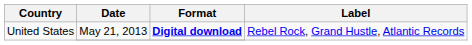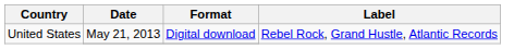United States / May 21, 2013 | Format: bold -> normal
